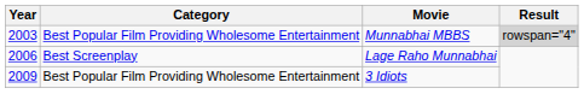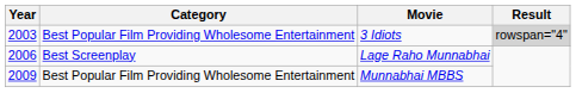2003 | Movie: Munnabhai MBBS -> 3 Idiots
2009 | Movie: 3 Idiots -> Munnabhai MBBS
